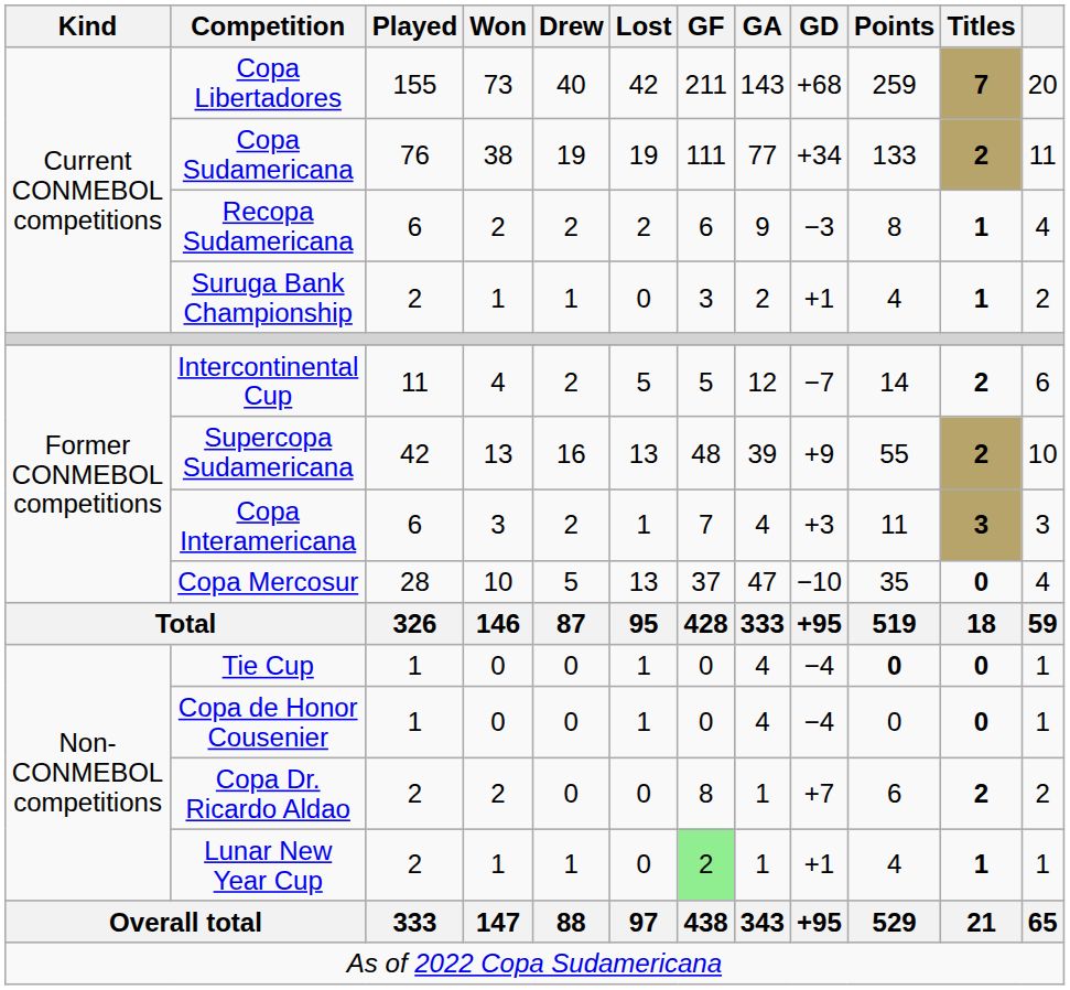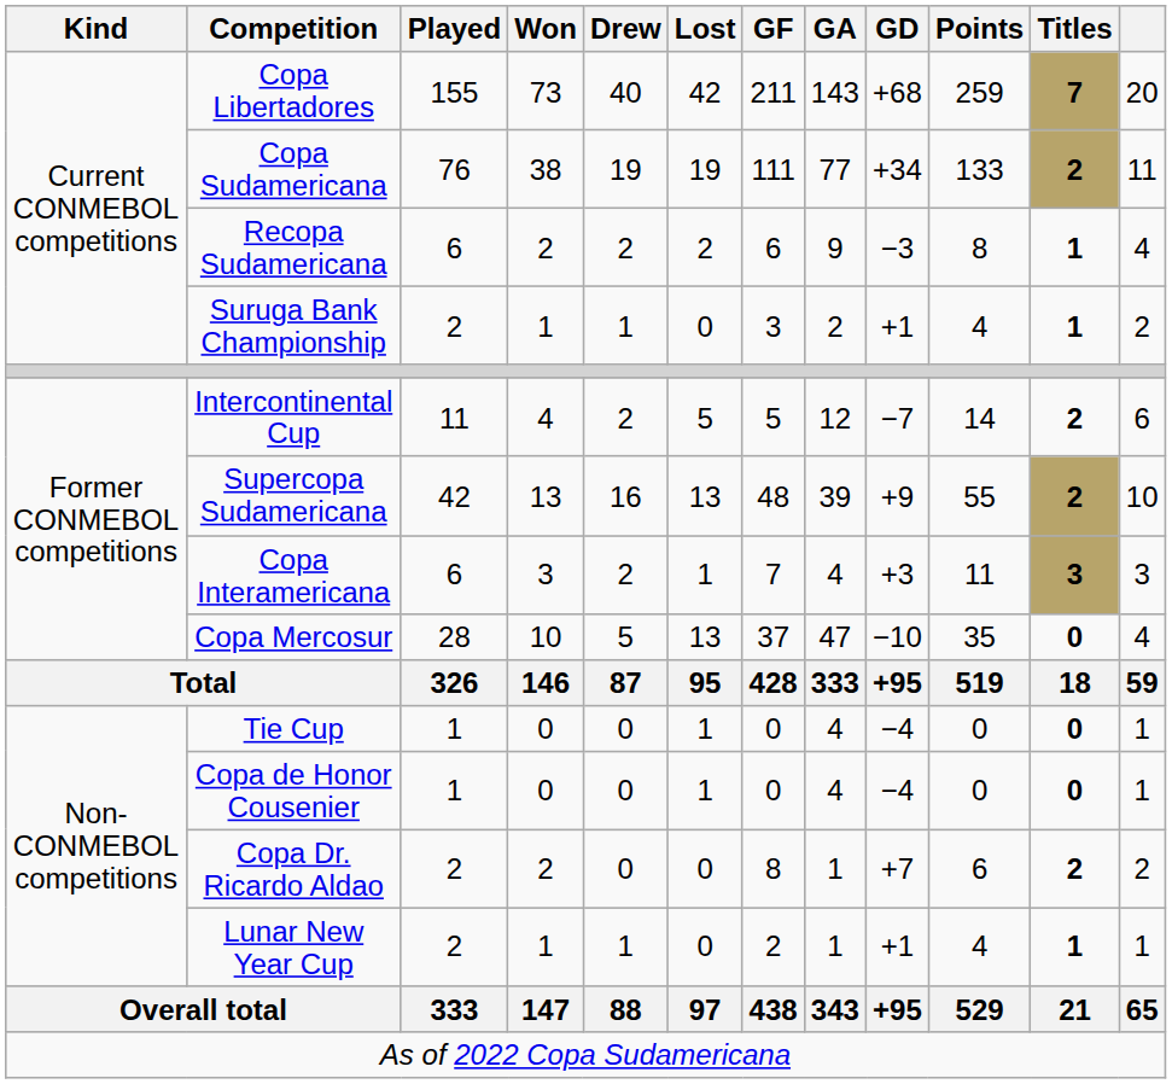Tie Cup | Points: bold -> normal
Lunar New Year Cup | GF: lightgreen background -> no background
